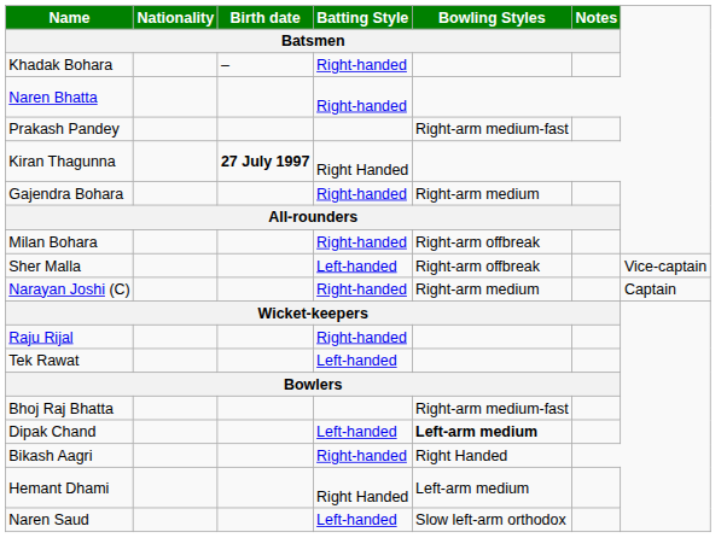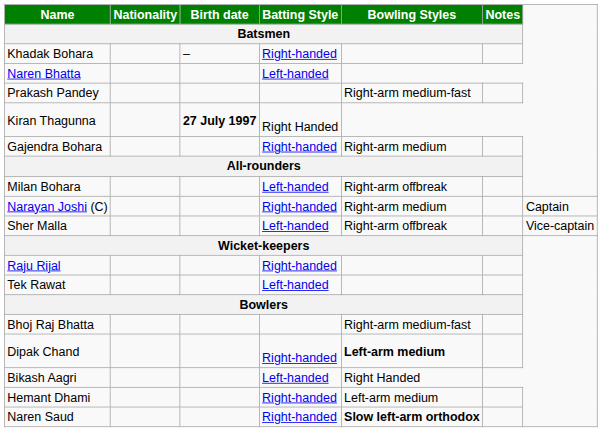Naren Bhatta | Batting Style / Batsmen: Right-handed -> Left-handed
Milan Bohara | Batting Style / Batsmen: Right-handed -> Left-handed
rows swapped: Narayan Joshi (C) <-> Sher Malla
Dipak Chand | Batting Style / Batsmen: Left-handed -> Right-handed
Bikash Aagri | Batting Style / Batsmen: Right-handed -> Left-handed
Hemant Dhami | Batting Style / Batsmen: Right Handed -> Right-handed
Naren Saud | Batting Style / Batsmen: Left-handed -> Right-handed
Naren Saud | Bowling Styles / Batsmen: normal -> bold
